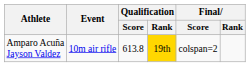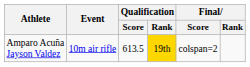Amparo Acuña Jayson Valdez | Qualification / Score: 613.8 -> 613.5
